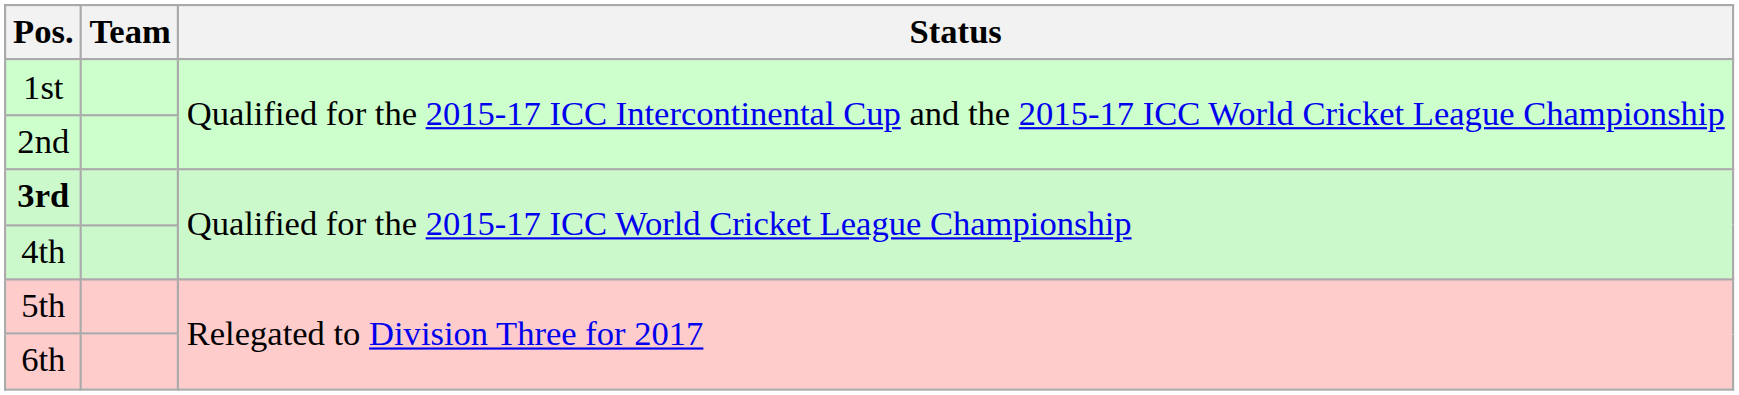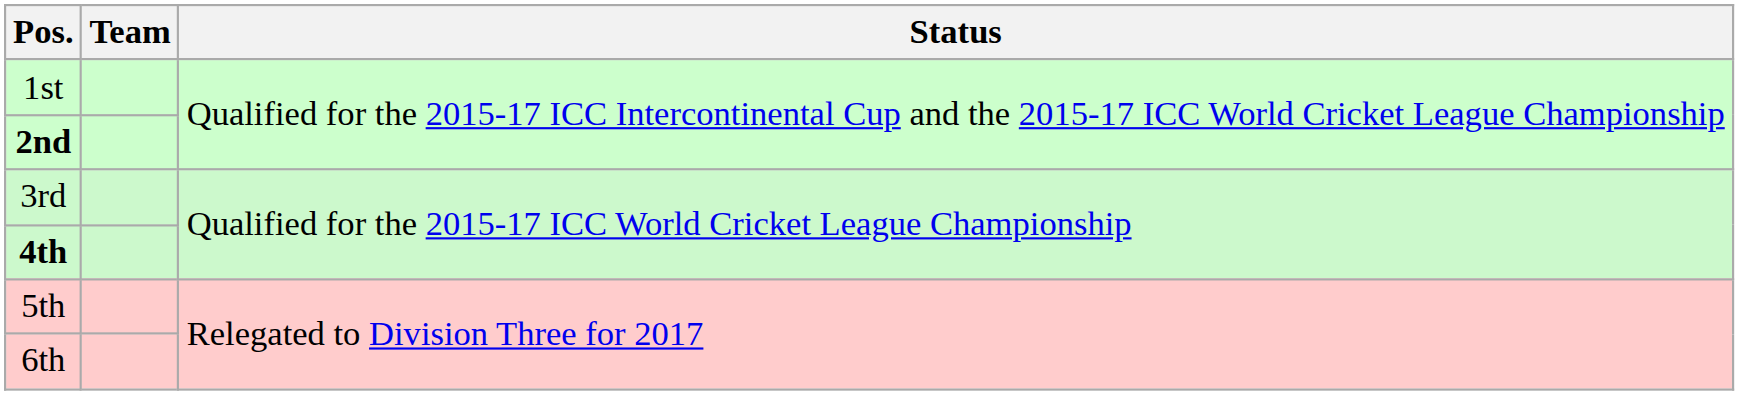2nd | Pos.: normal -> bold
3rd | Pos.: bold -> normal
4th | Pos.: normal -> bold
